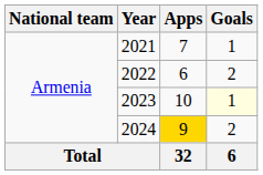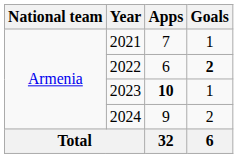2022 | Goals: normal -> bold
2023 | Apps: normal -> bold
2023 | Goals: lightyellow background -> no background
2024 | Apps: gold background -> no background
